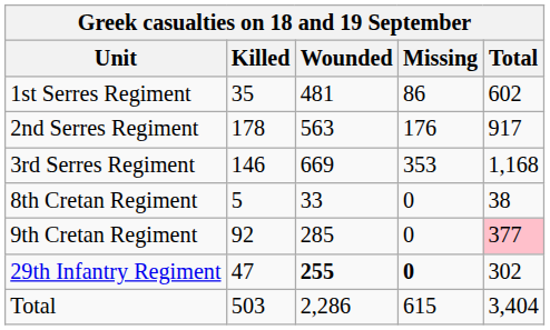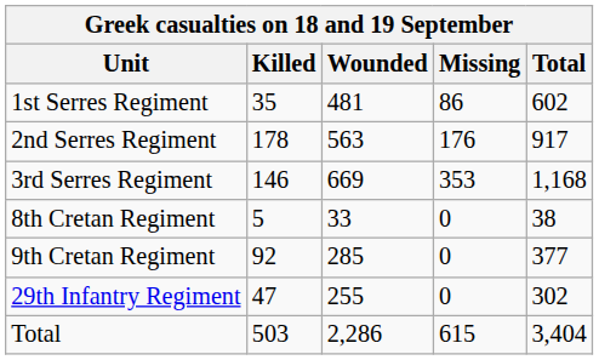9th Cretan Regiment | Total: pink background -> no background
29th Infantry Regiment | Wounded: bold -> normal
29th Infantry Regiment | Missing: bold -> normal
